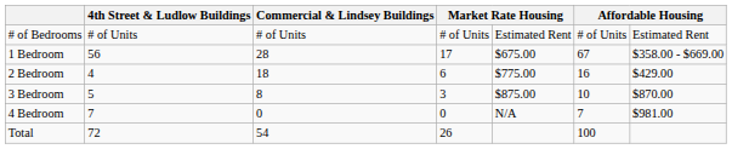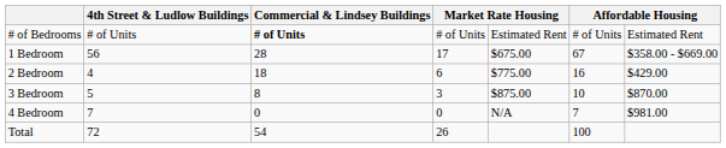# of Bedrooms | Commercial & Lindsey Buildings: normal -> bold
